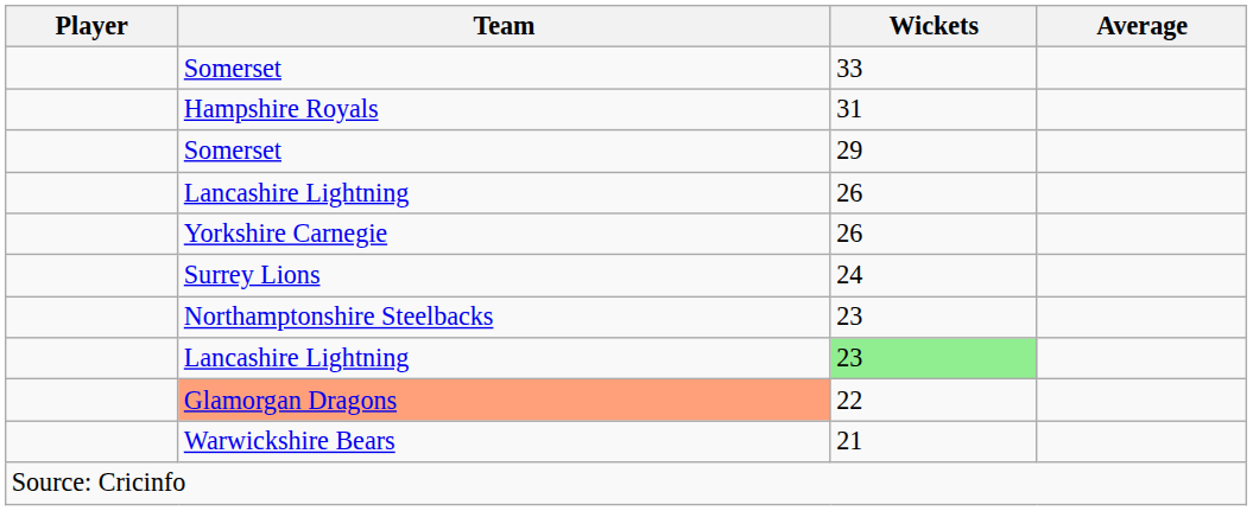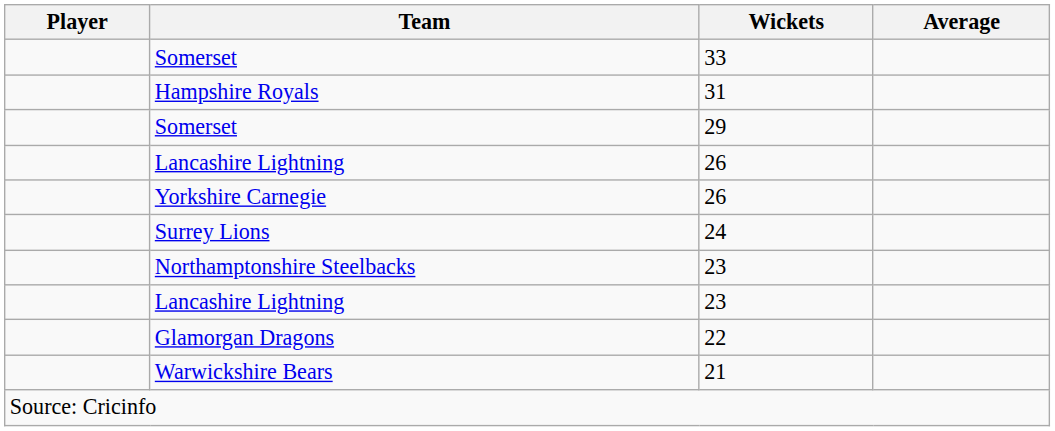Lancashire Lightning / 23 | Wickets: lightgreen background -> no background
Glamorgan Dragons | Team: lightsalmon background -> no background
